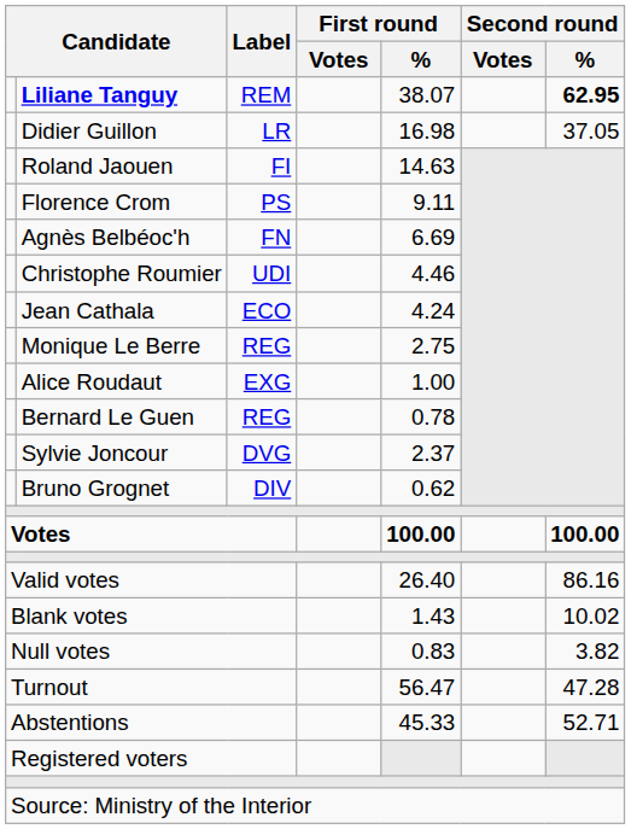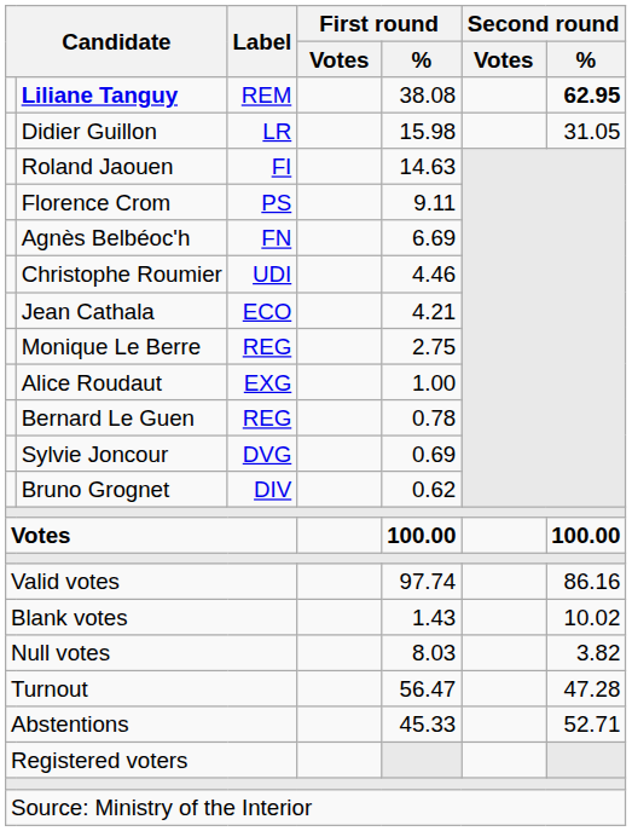Liliane Tanguy | First round / %: 38.07 -> 38.08
Didier Guillon | First round / %: 16.98 -> 15.98
Didier Guillon | Second round / %: 37.05 -> 31.05
Jean Cathala | First round / %: 4.24 -> 4.21
Sylvie Joncour | First round / %: 2.37 -> 0.69
Valid votes | First round / %: 26.40 -> 97.74
Null votes | First round / %: 0.83 -> 8.03
